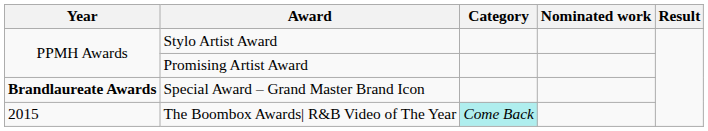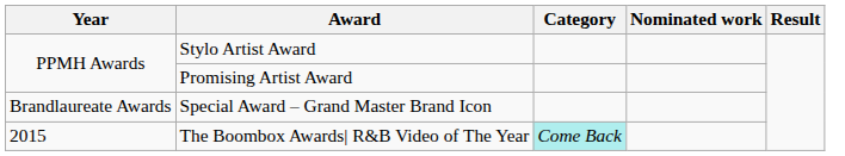Special Award – Grand Master Brand Icon | Year: bold -> normal
